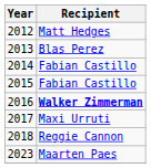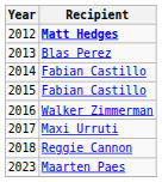2012 | Recipient: normal -> bold
2016 | Recipient: bold -> normal
